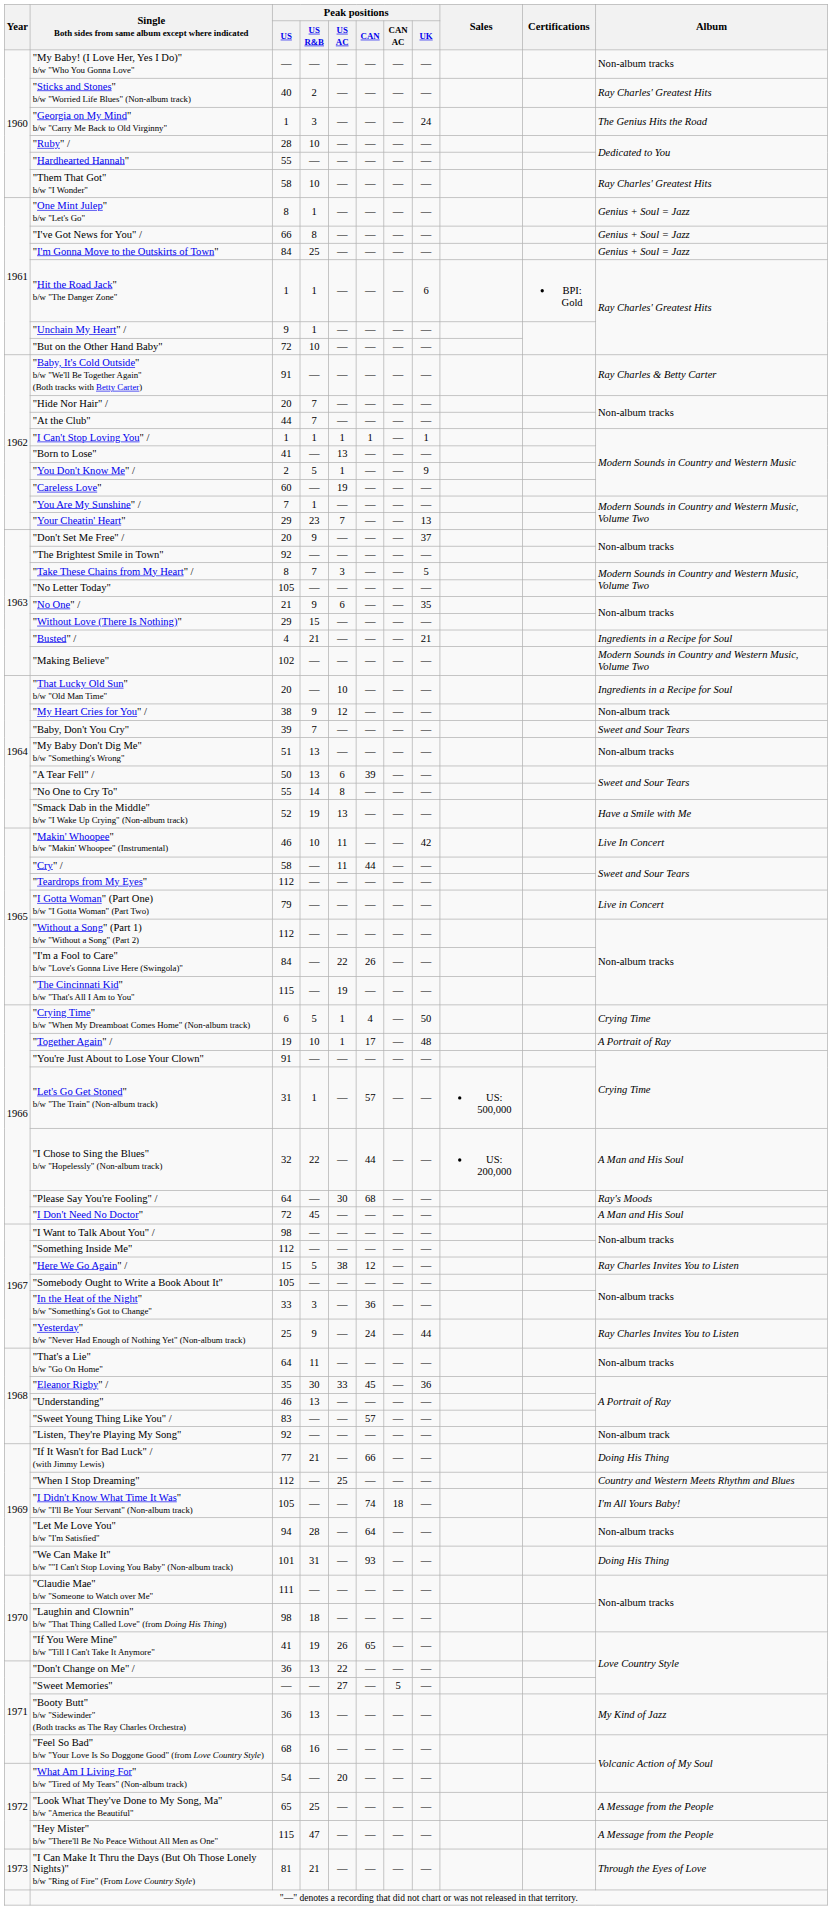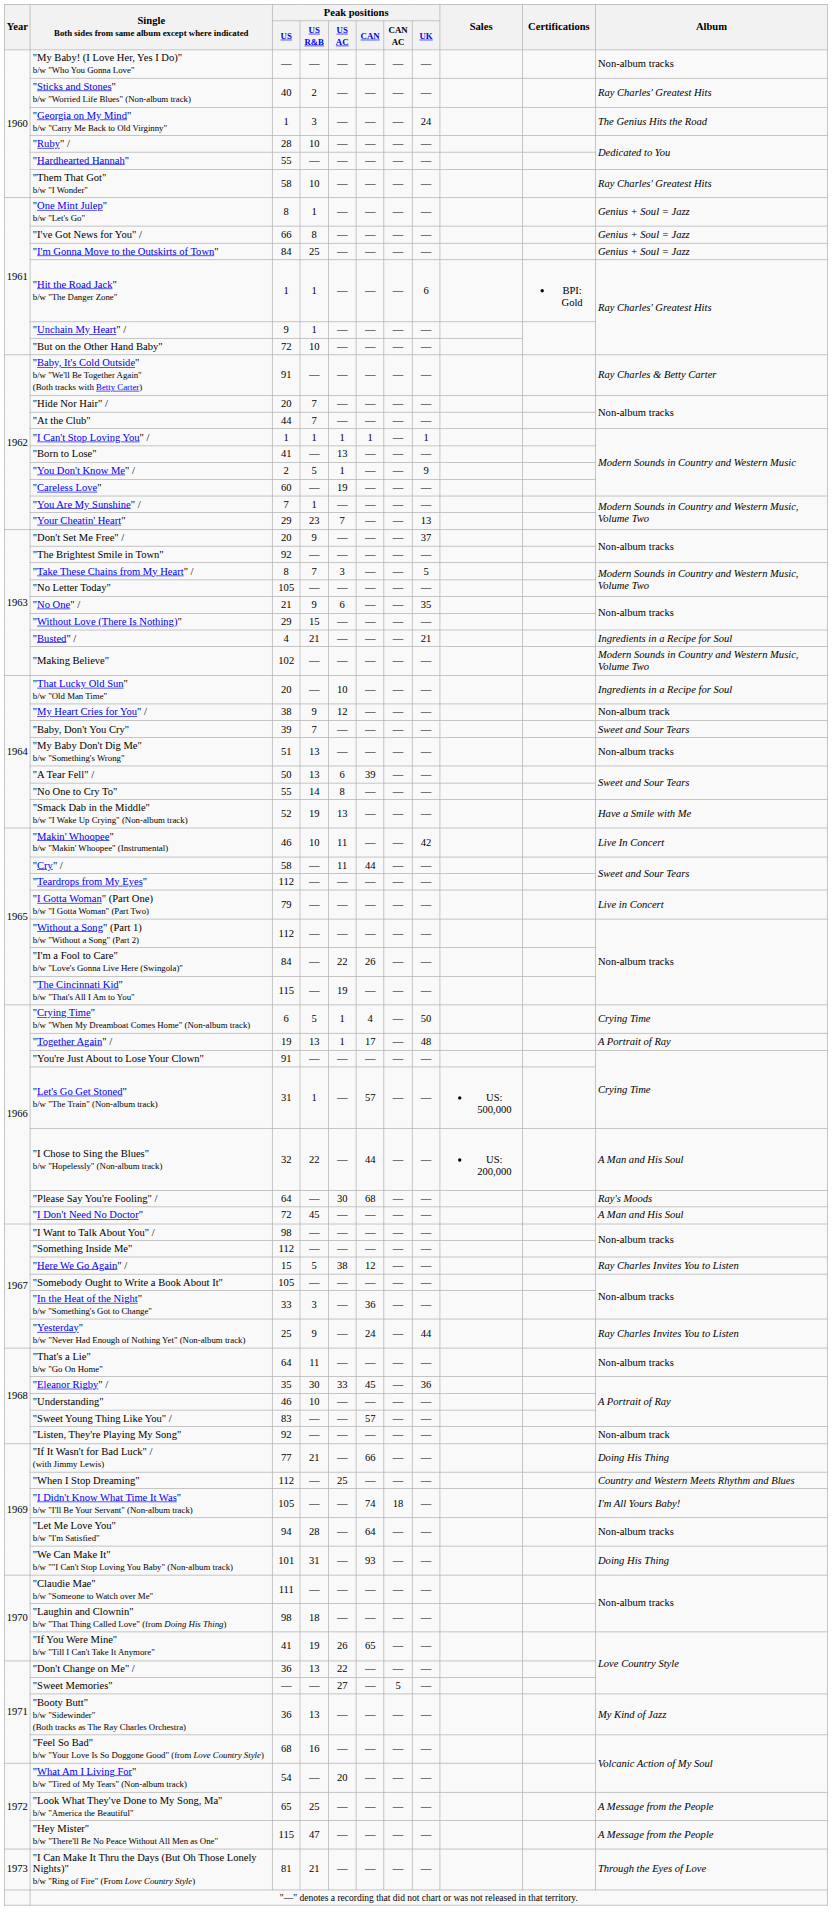"Together Again" / | Peak positions / US R&B: 10 -> 13
"Understanding" | Peak positions / US R&B: 13 -> 10
